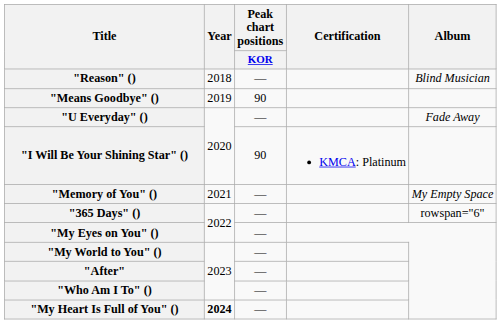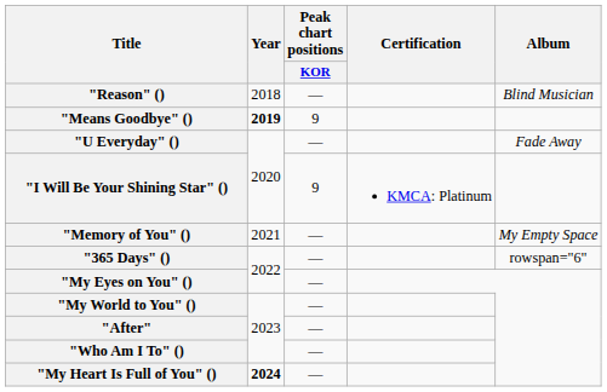"Means Goodbye" () | Year: normal -> bold
"Means Goodbye" () | Peak chart positions / KOR: 90 -> 9
"I Will Be Your Shining Star" () | Peak chart positions / KOR: 90 -> 9
